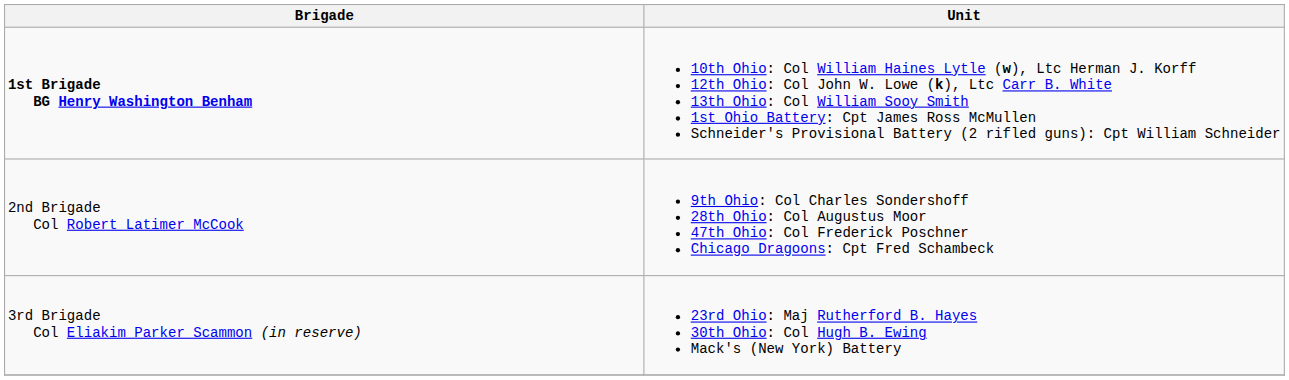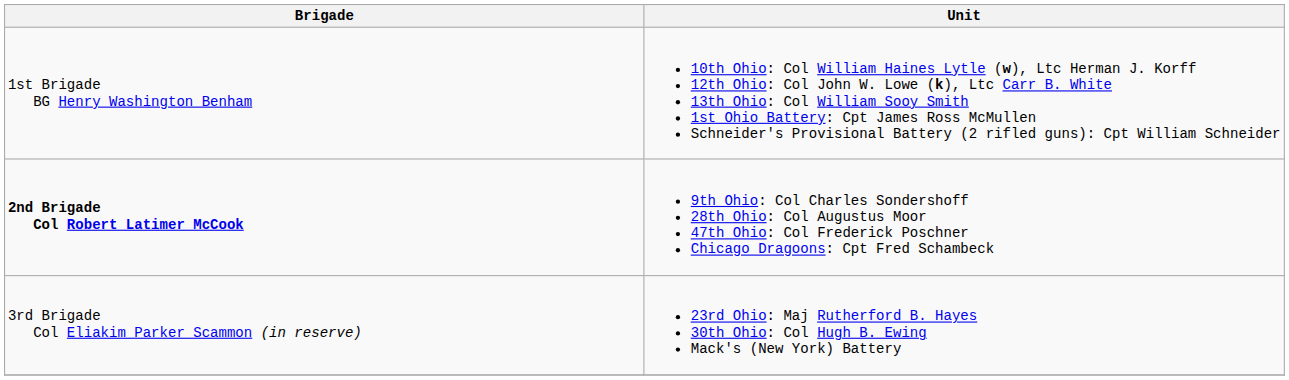1st Brigade BG Henry Washington Benham | Brigade: bold -> normal
2nd Brigade Col Robert Latimer McCook | Brigade: normal -> bold
